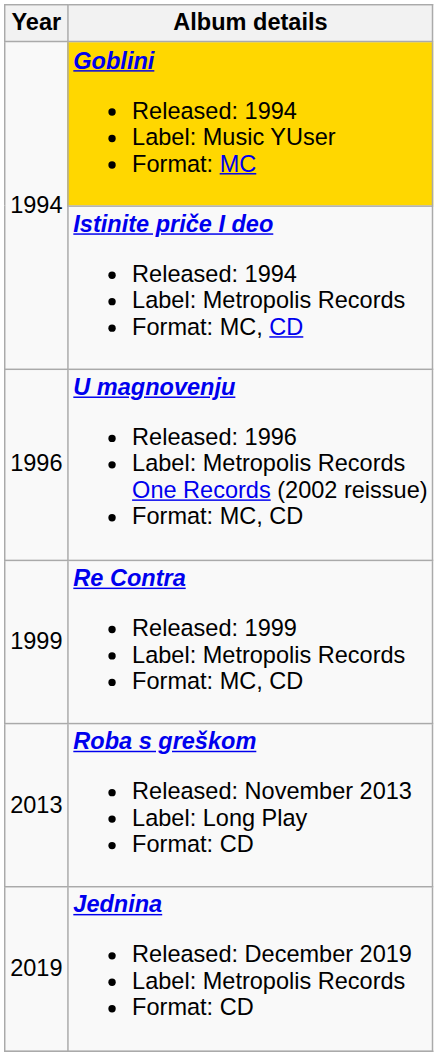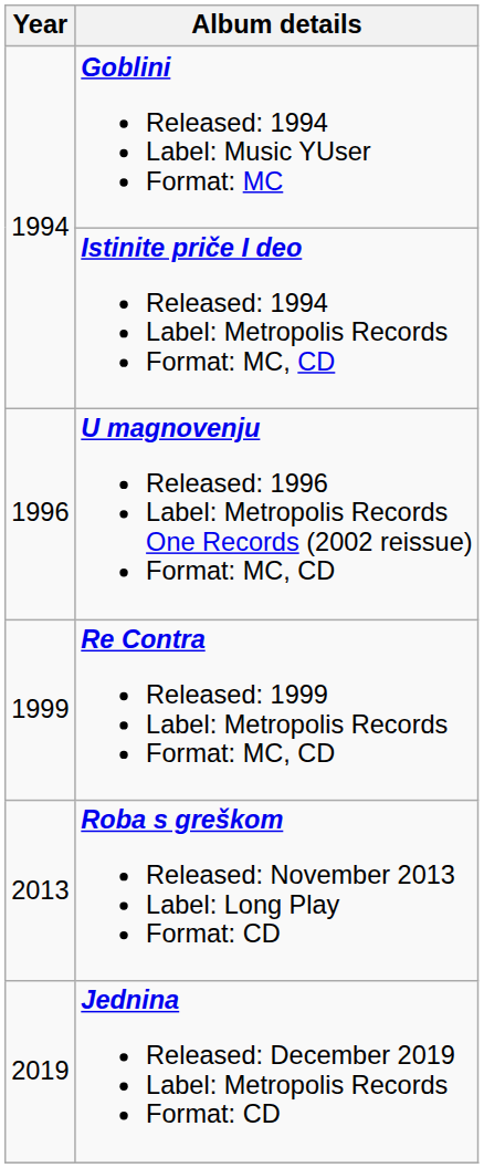Goblini Released: 1994 Label: Music YUser Format: MC | Album details: gold background -> no background
